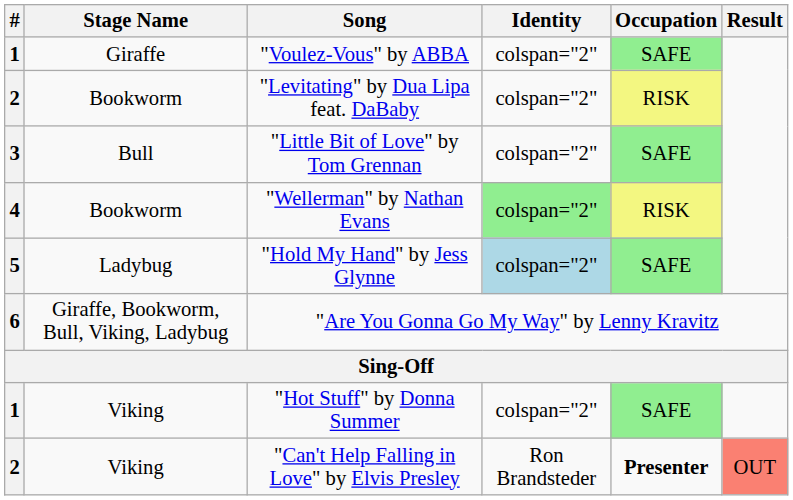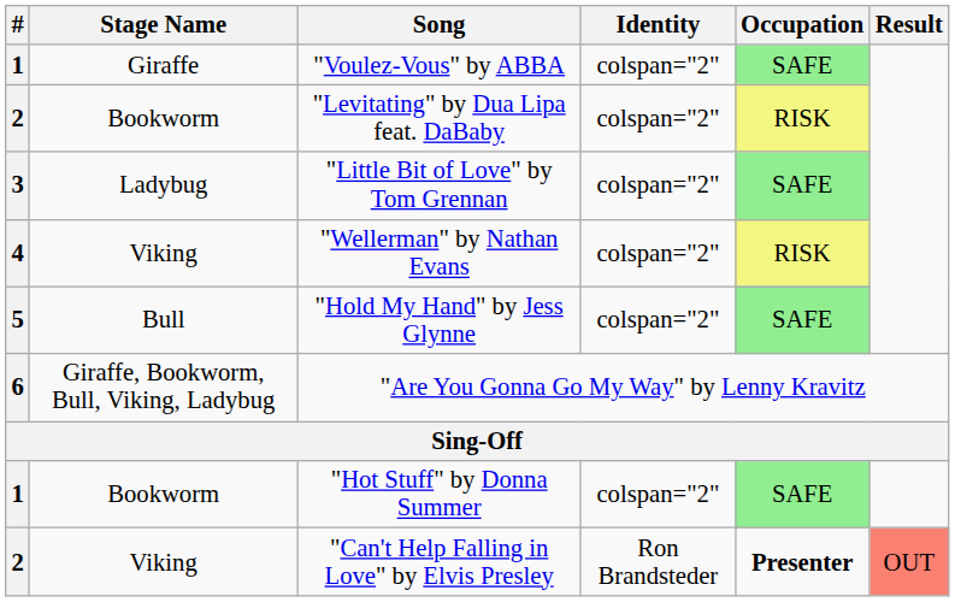"Little Bit of Love" by Tom Grennan | Stage Name: Bull -> Ladybug
"Wellerman" by Nathan Evans | Stage Name: Bookworm -> Viking
"Wellerman" by Nathan Evans | Identity: lightgreen background -> no background
"Hold My Hand" by Jess Glynne | Stage Name: Ladybug -> Bull
"Hold My Hand" by Jess Glynne | Identity: lightblue background -> no background
"Hot Stuff" by Donna Summer | Stage Name: Viking -> Bookworm
